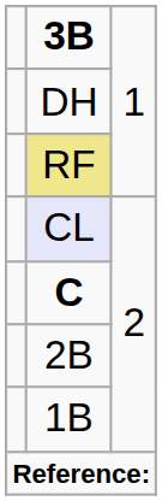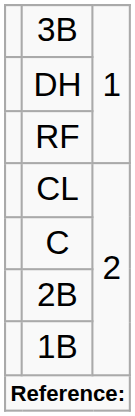3B | column 2: bold -> normal
RF | column 2: khaki background -> no background
CL | column 2: lavender background -> no background
C | column 2: bold -> normal
